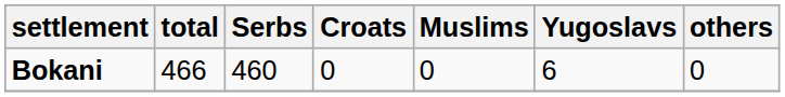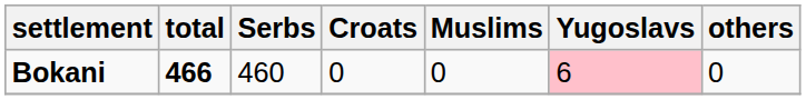Bokani | total: normal -> bold
Bokani | Yugoslavs: no background -> pink background
